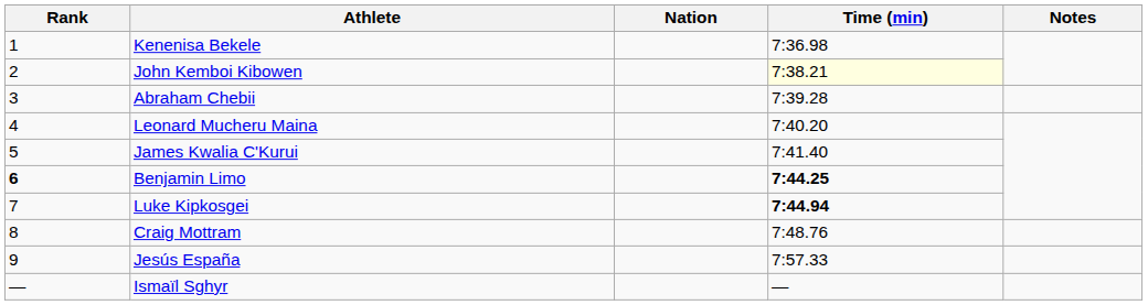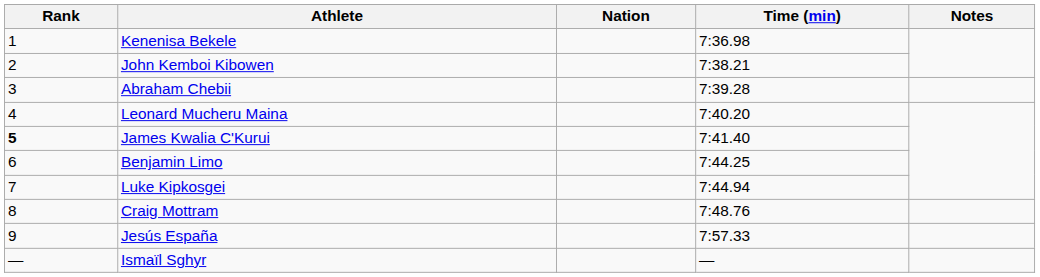John Kemboi Kibowen | Time (min): lightyellow background -> no background
James Kwalia C'Kurui | Rank: normal -> bold
Benjamin Limo | Rank: bold -> normal
Benjamin Limo | Time (min): bold -> normal
Luke Kipkosgei | Time (min): bold -> normal
